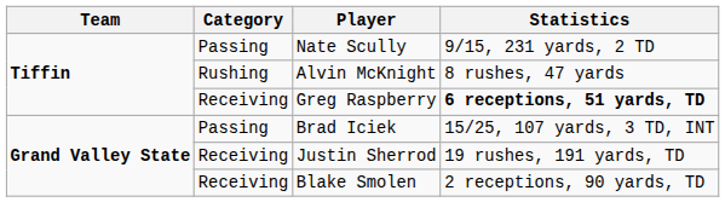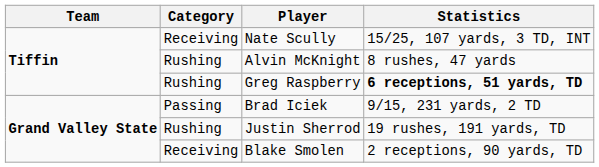Nate Scully | Category: Passing -> Receiving
Nate Scully | Statistics: 9/15, 231 yards, 2 TD -> 15/25, 107 yards, 3 TD, INT
Greg Raspberry | Category: Receiving -> Rushing
Brad Iciek | Statistics: 15/25, 107 yards, 3 TD, INT -> 9/15, 231 yards, 2 TD
Justin Sherrod | Category: Receiving -> Rushing
